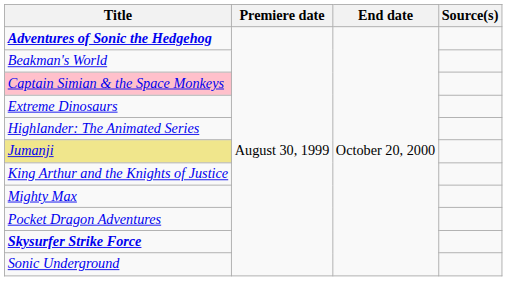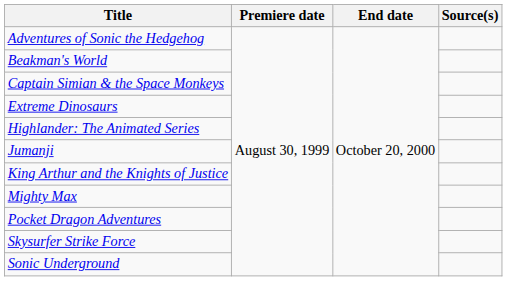Adventures of Sonic the Hedgehog | Title: bold -> normal
Captain Simian & the Space Monkeys | Title: pink background -> no background
Jumanji | Title: khaki background -> no background
Skysurfer Strike Force | Title: bold -> normal
